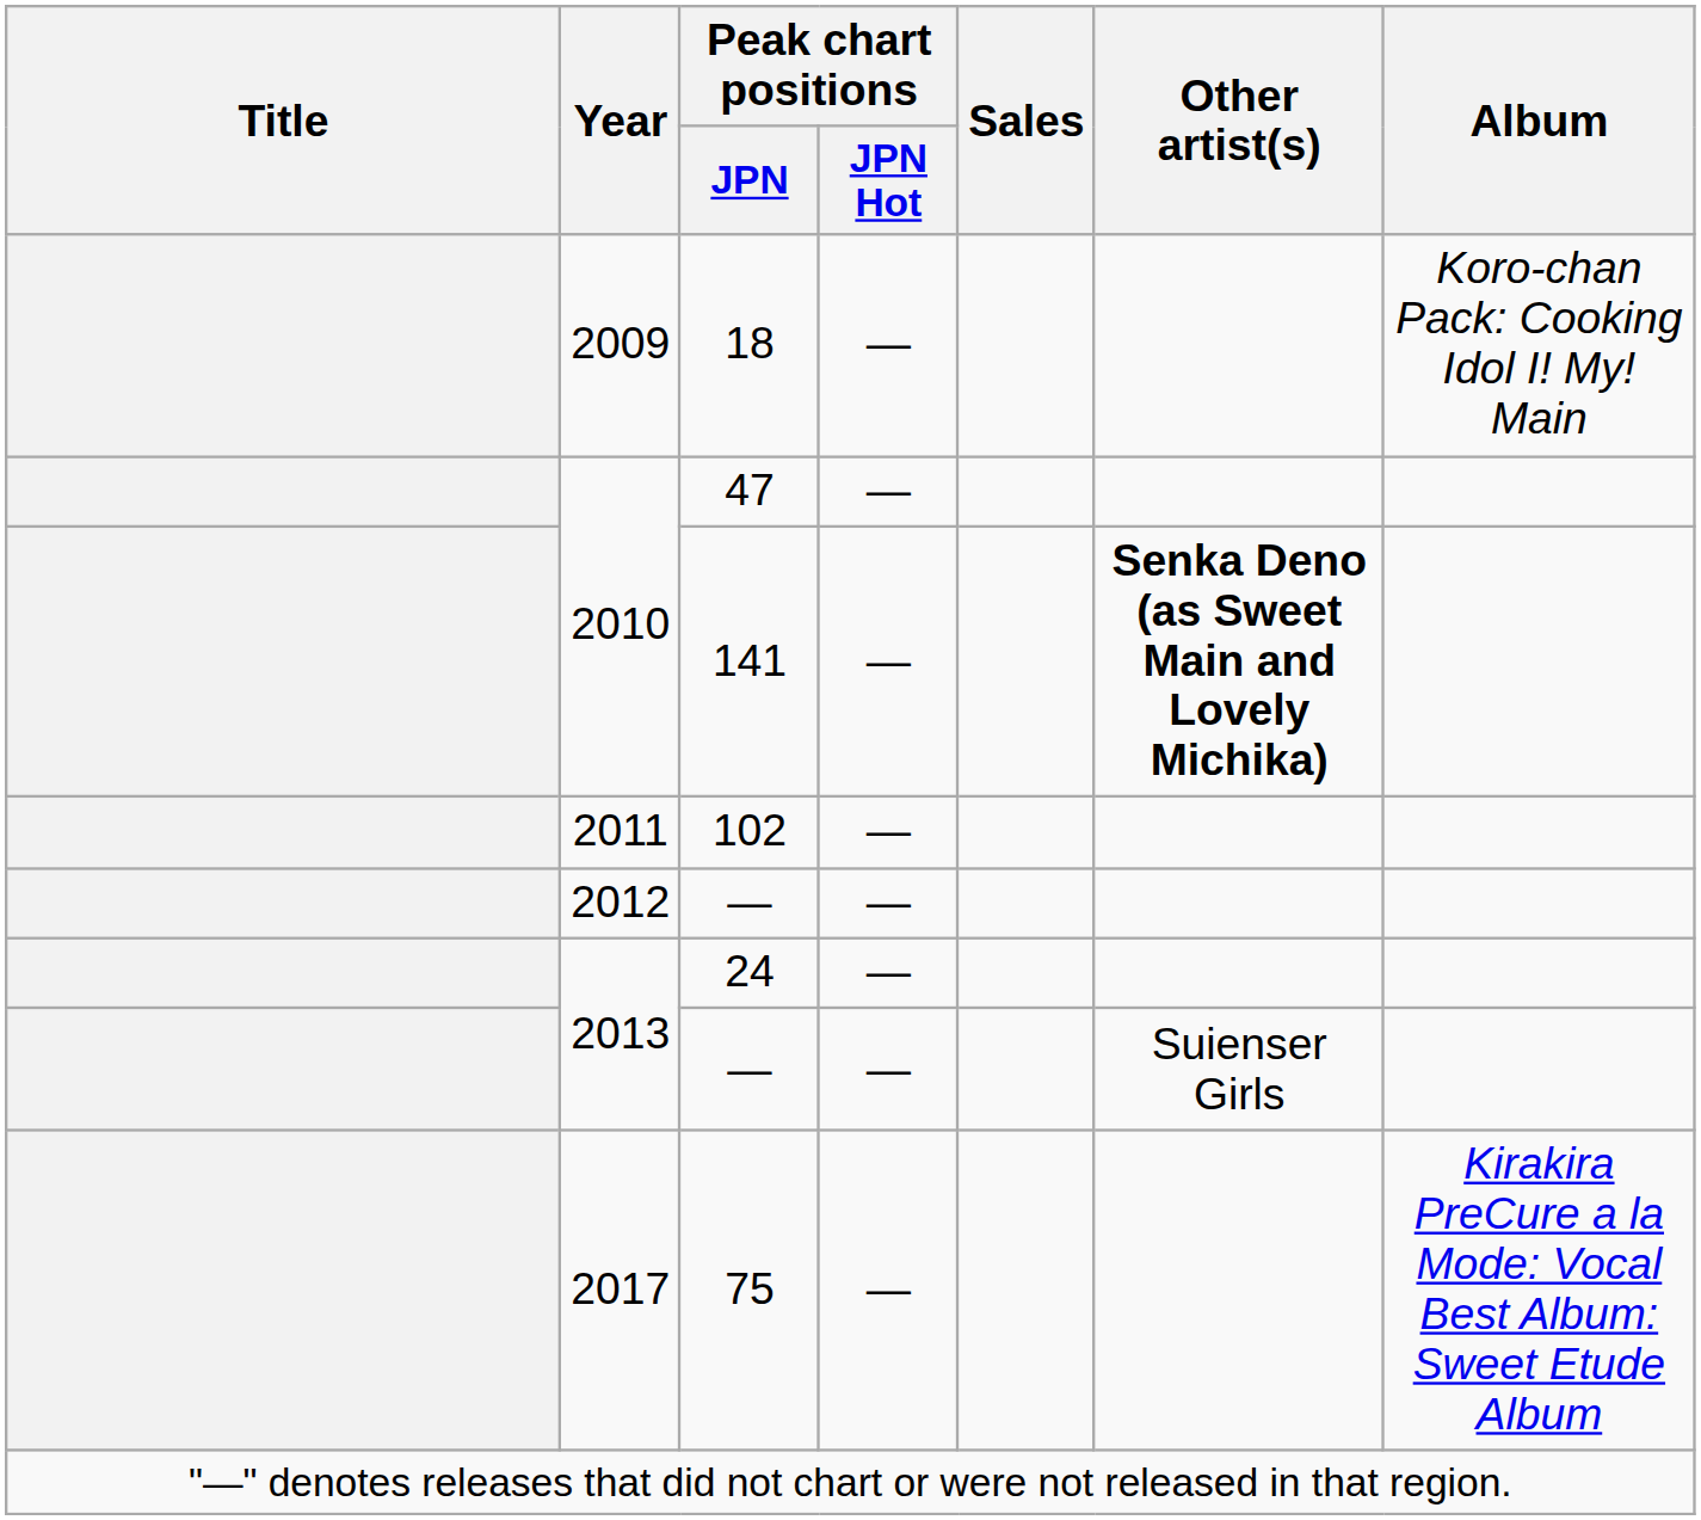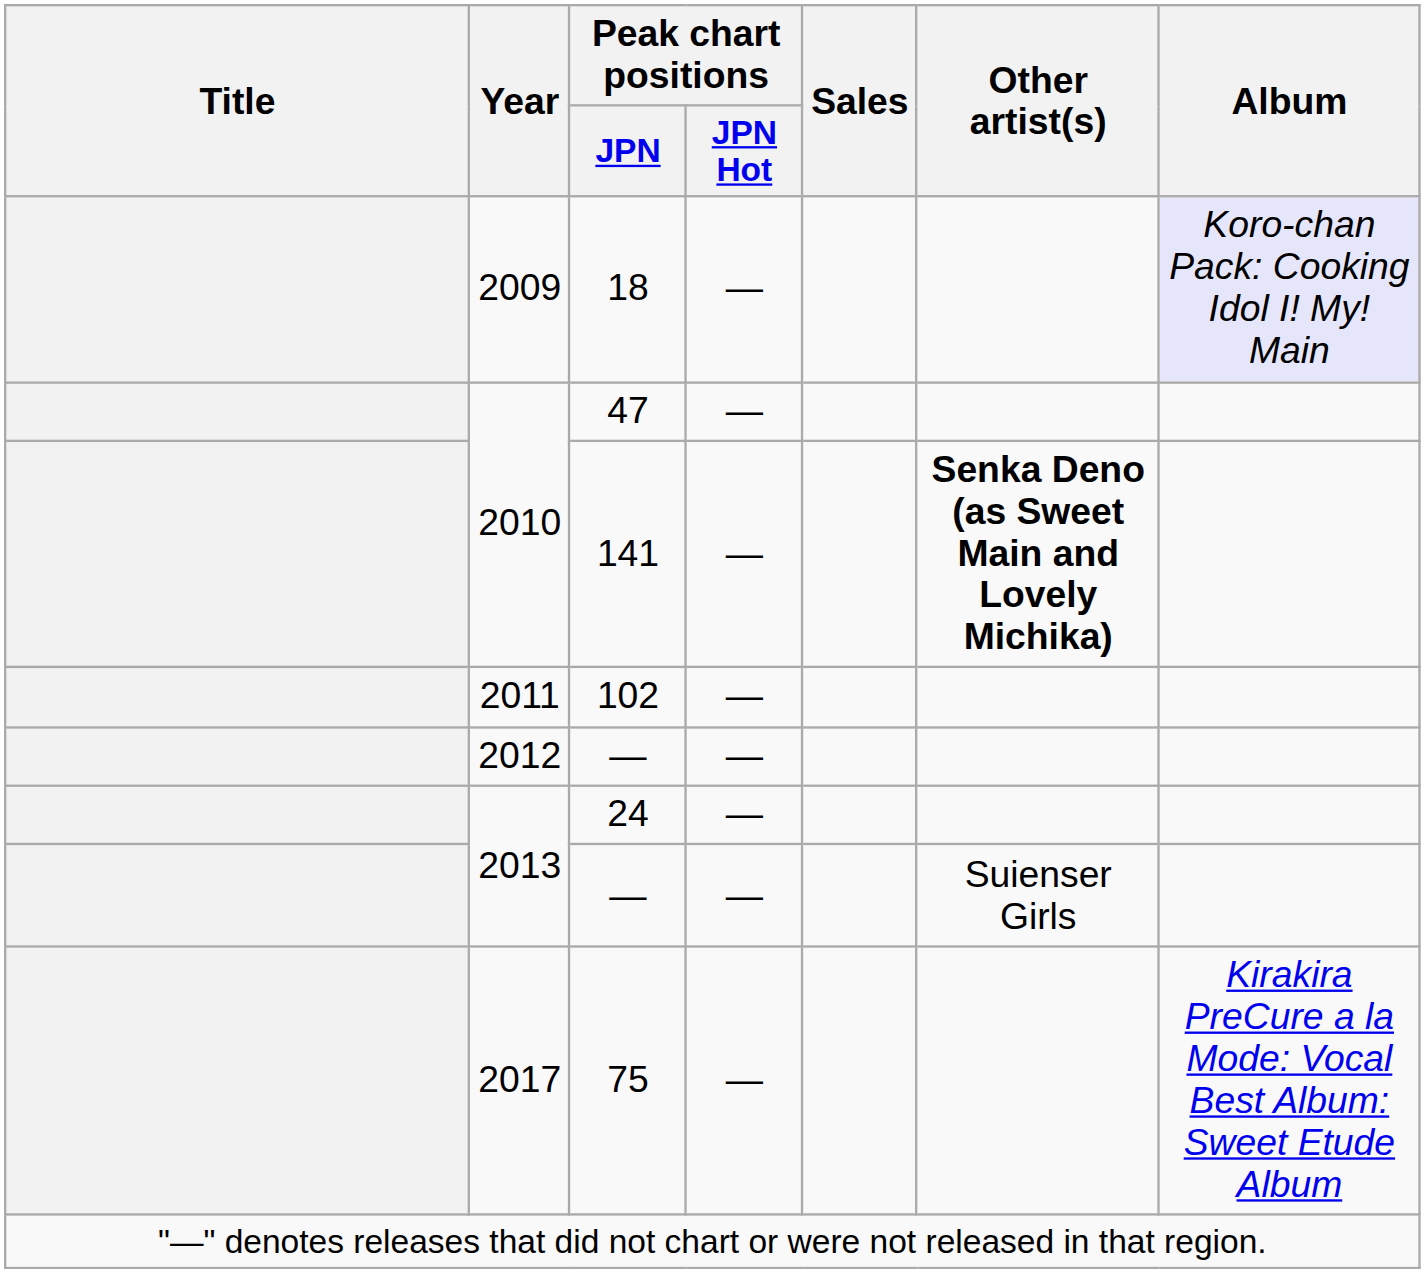18 | Album: no background -> lavender background
